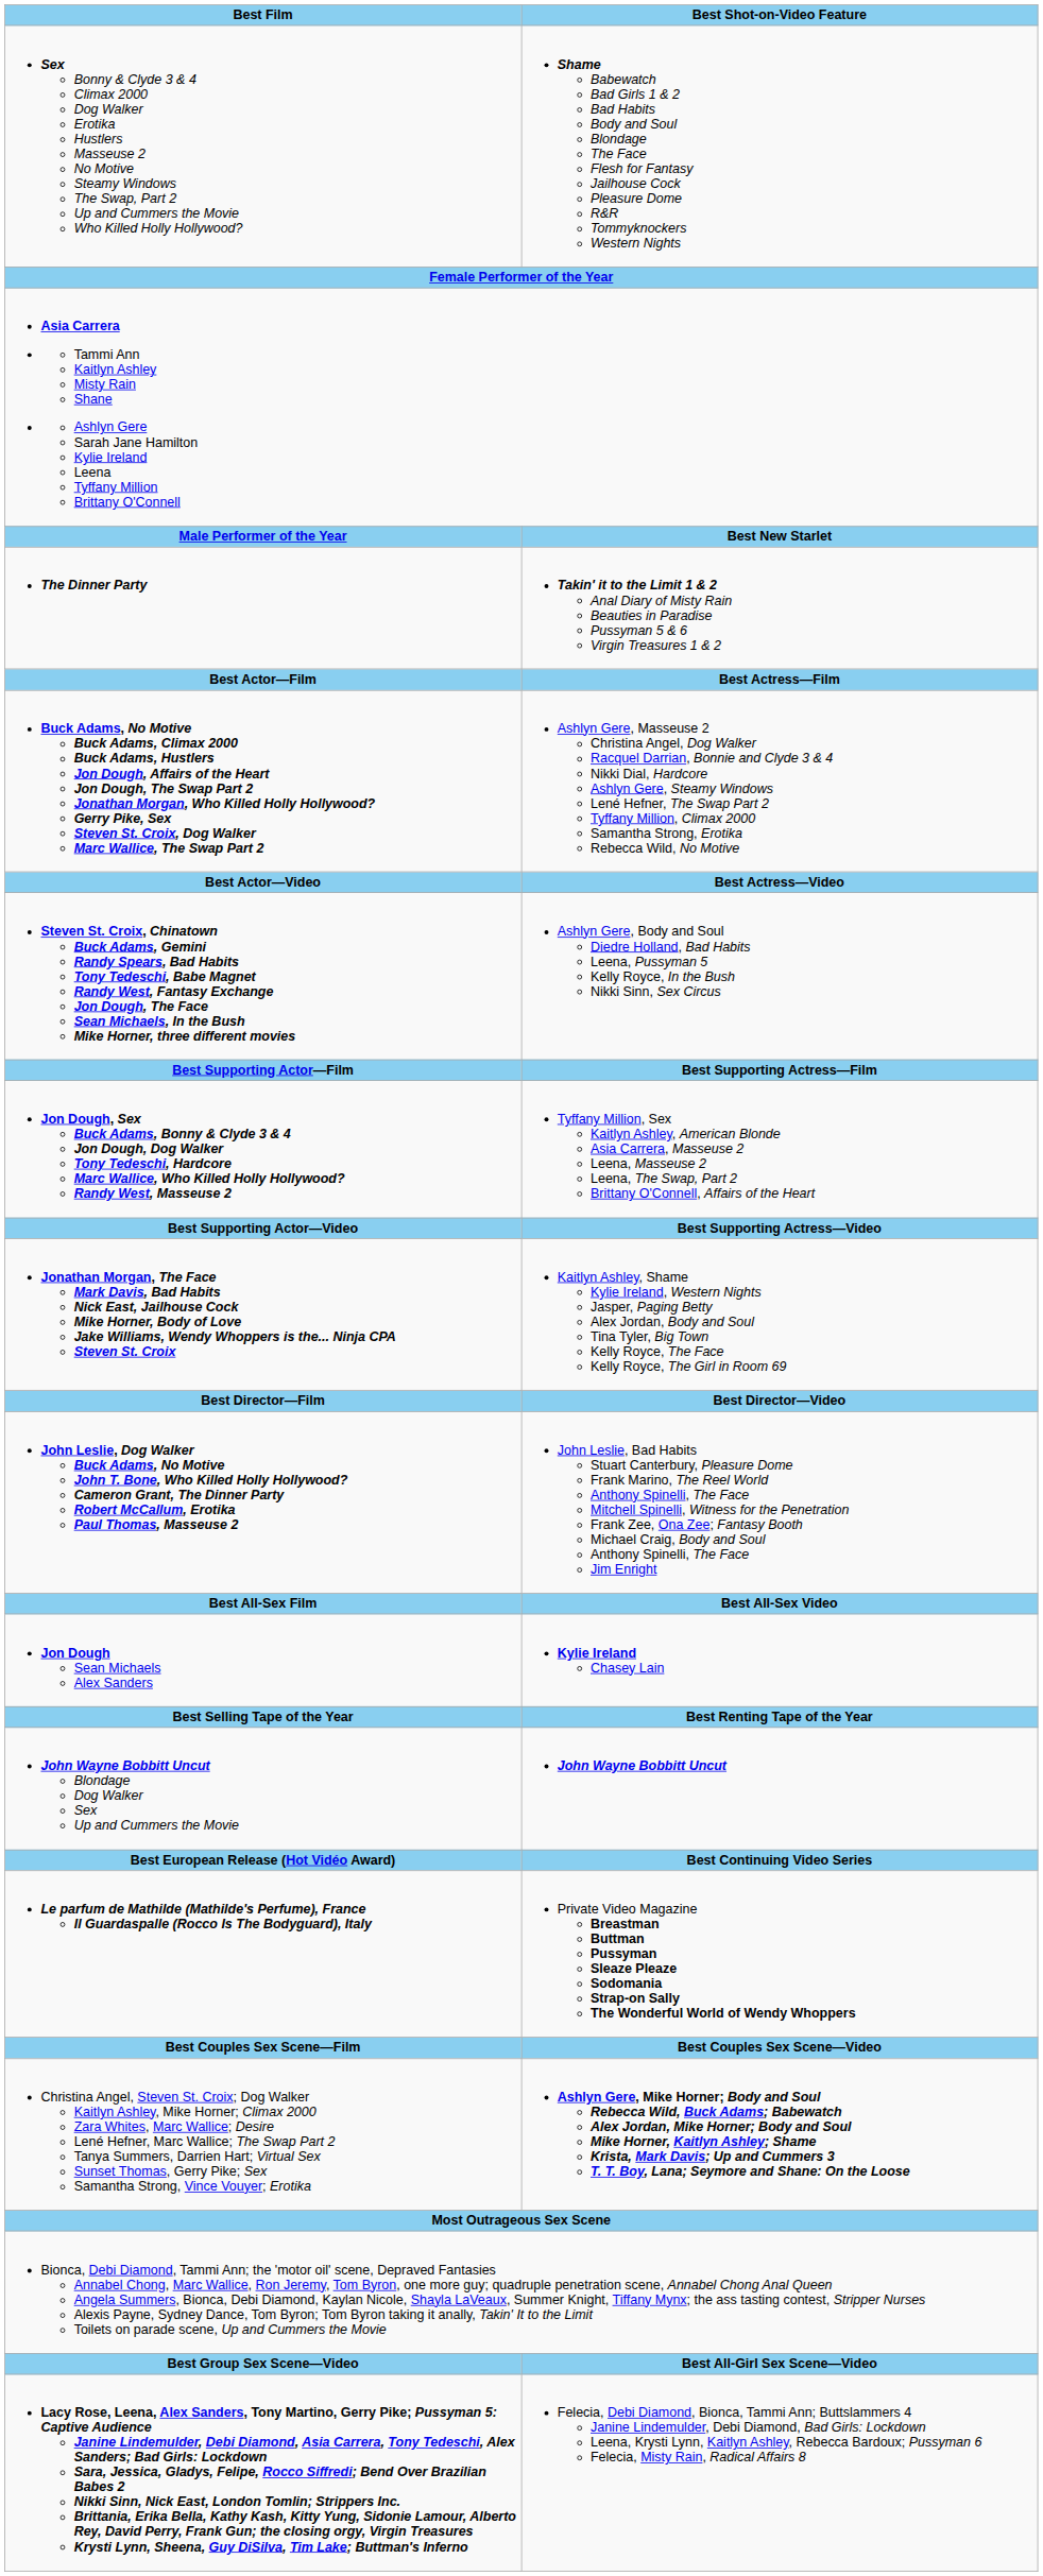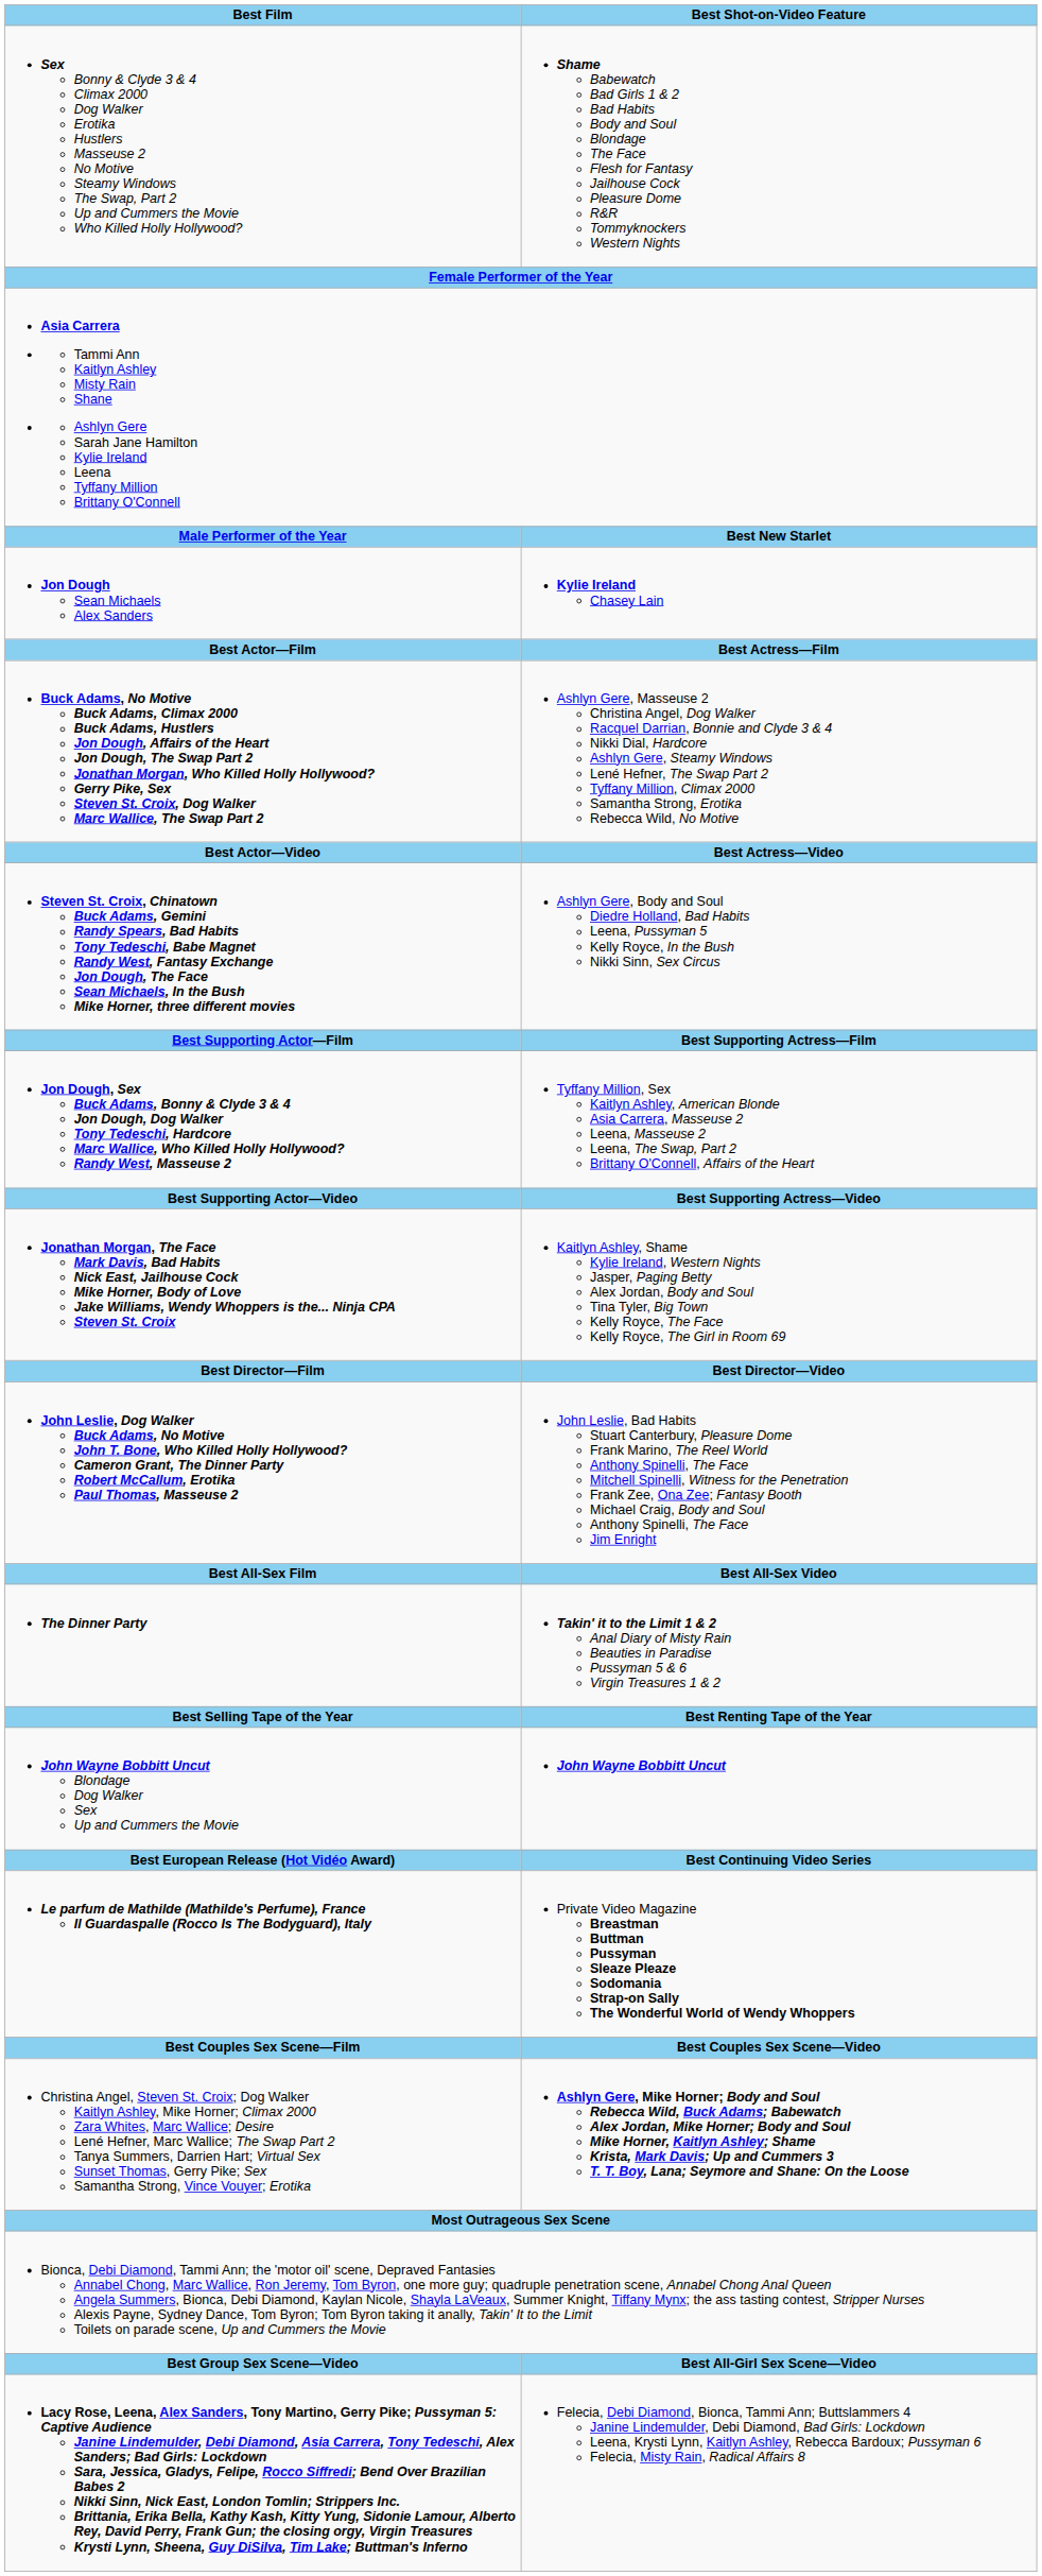rows swapped: Jon Dough Sean Michaels Alex Sanders <-> The Dinner Party
